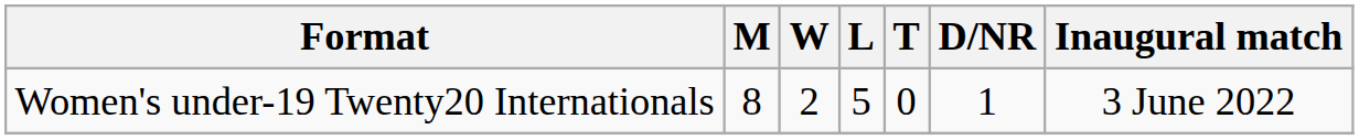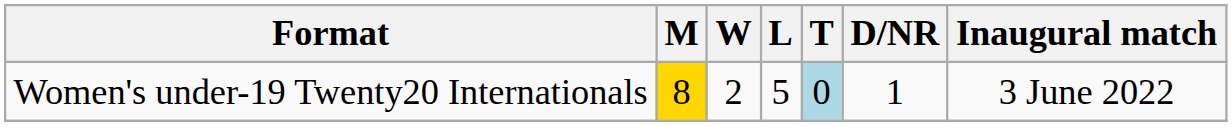Women's under-19 Twenty20 Internationals | M: no background -> gold background
Women's under-19 Twenty20 Internationals | T: no background -> lightblue background
